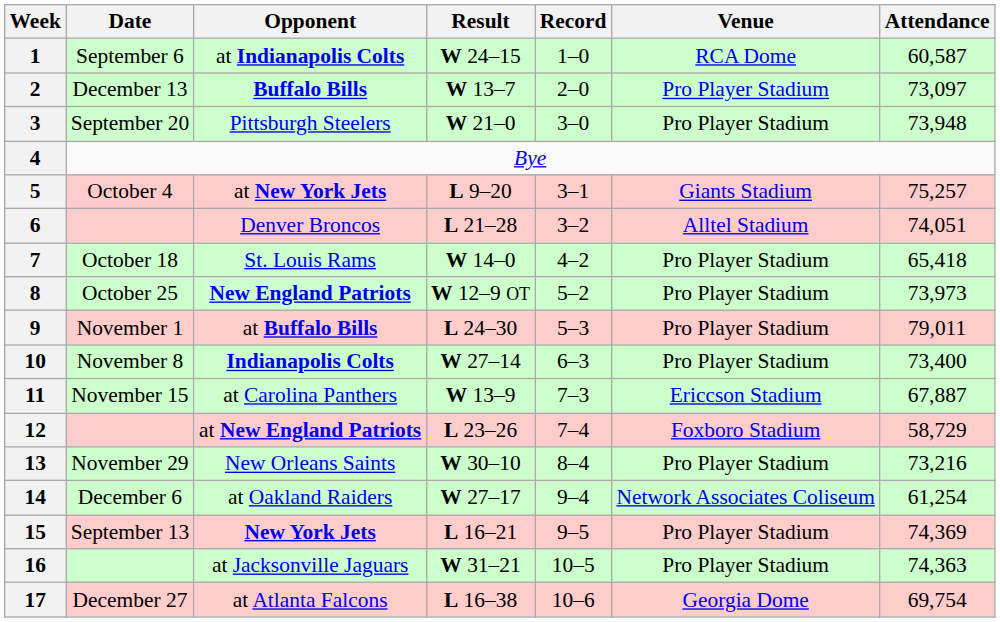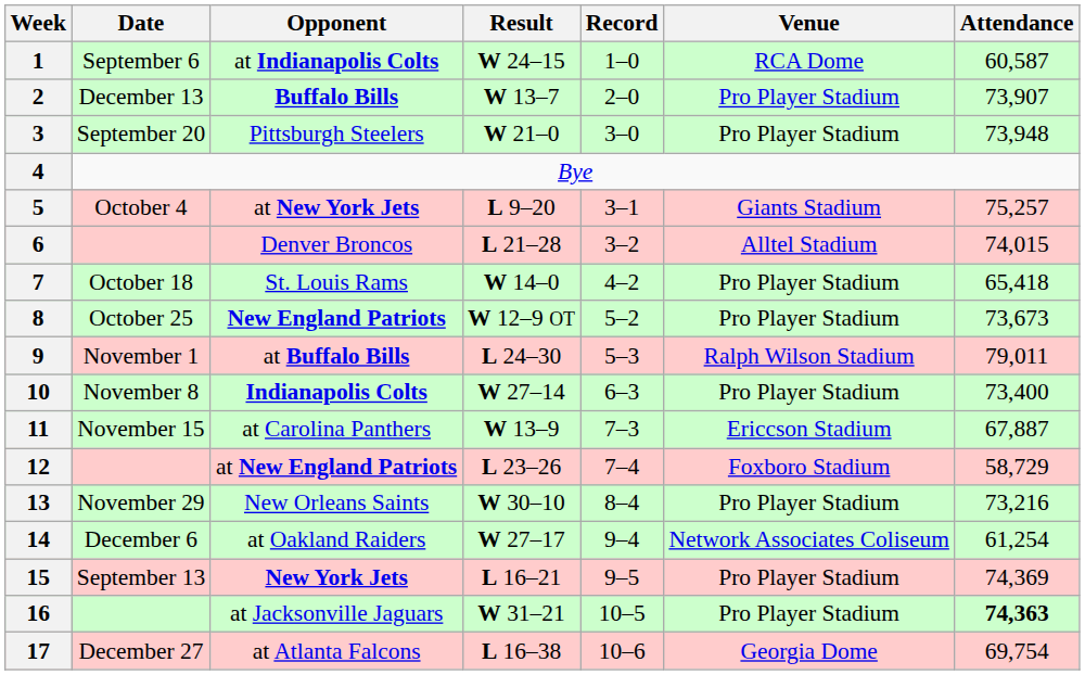2 | Attendance: 73,097 -> 73,907
6 | Attendance: 74,051 -> 74,015
8 | Attendance: 73,973 -> 73,673
9 | Venue: Pro Player Stadium -> Ralph Wilson Stadium
16 | Attendance: normal -> bold
